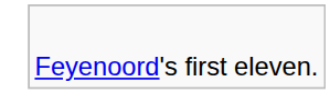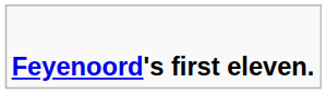row 1 | column 1: normal -> bold
